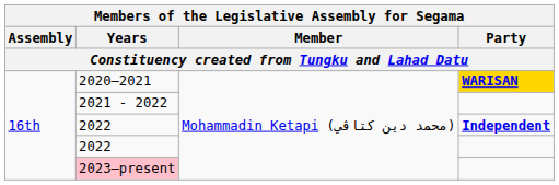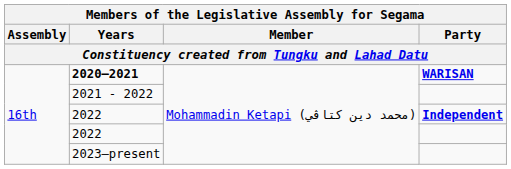2020–2021 | Years: normal -> bold
2020–2021 | Party: gold background -> no background
2023–present | Years: pink background -> no background
